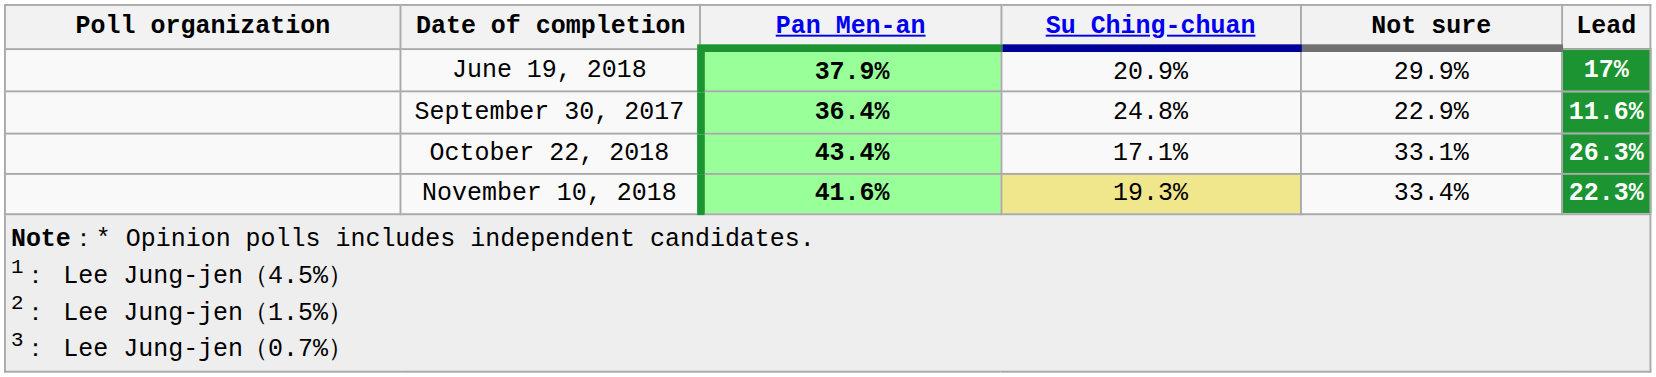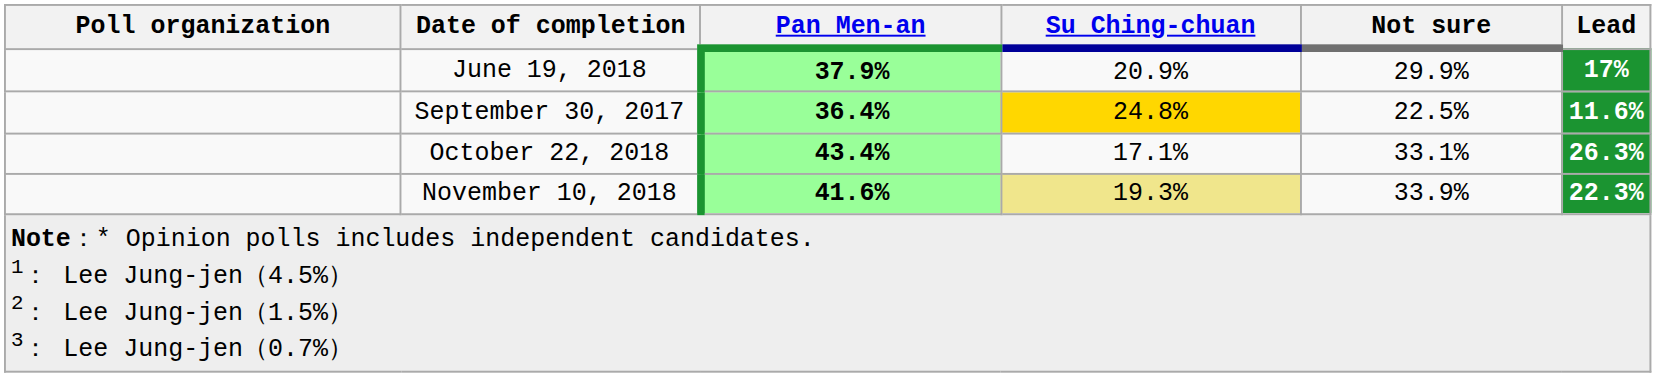September 30, 2017 | Su Ching-chuan: no background -> gold background
September 30, 2017 | Not sure: 22.9% -> 22.5%
November 10, 2018 | Not sure: 33.4% -> 33.9%
